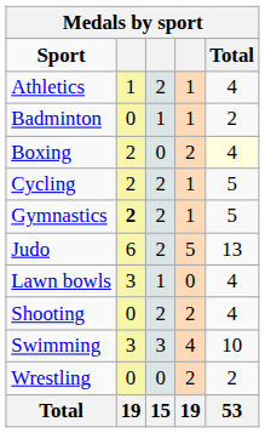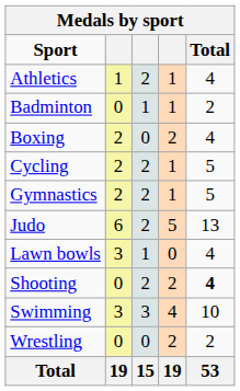Boxing | Total: lightyellow background -> no background
Gymnastics | column 2: bold -> normal
Shooting | Total: normal -> bold
